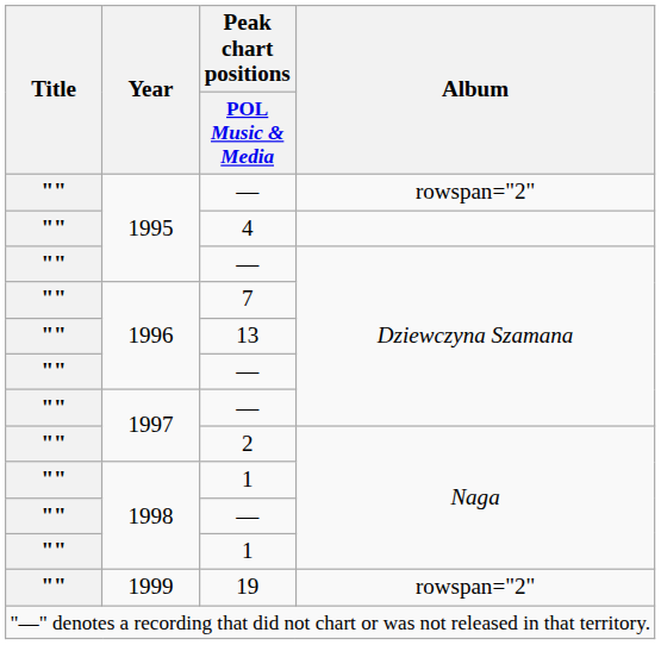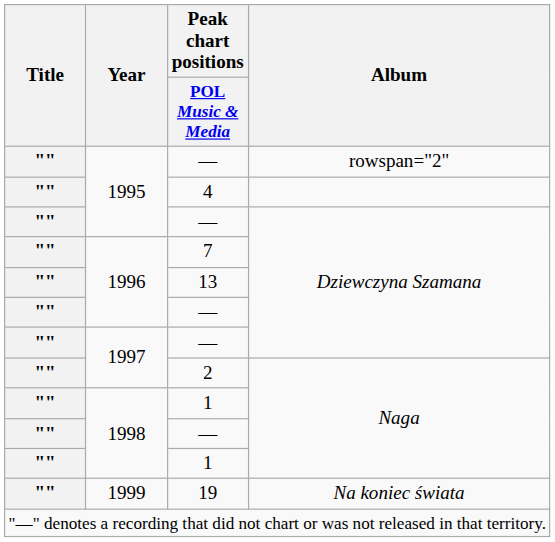19 | Album: rowspan="2" -> Na koniec świata
